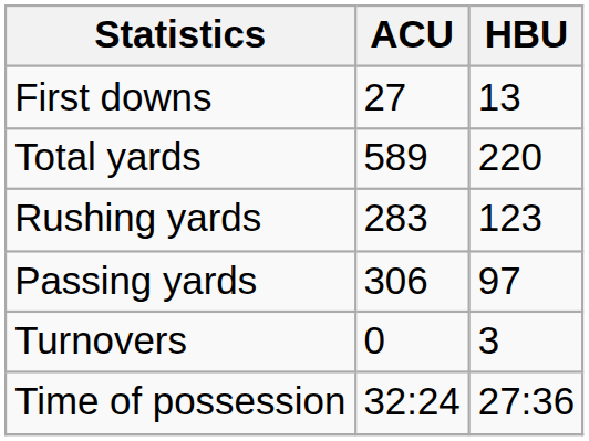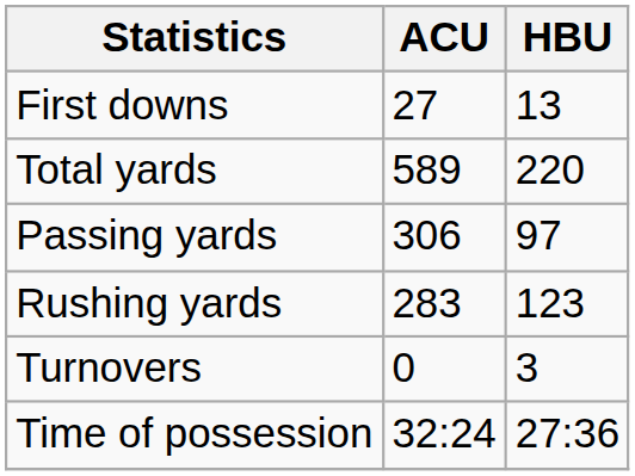rows swapped: Rushing yards <-> Passing yards
